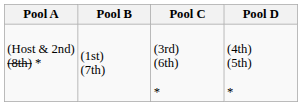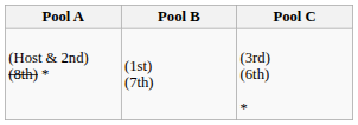- column: Pool D | (4th) (5th) *
